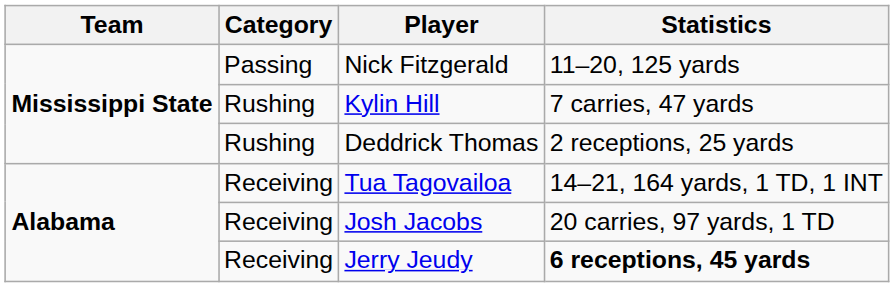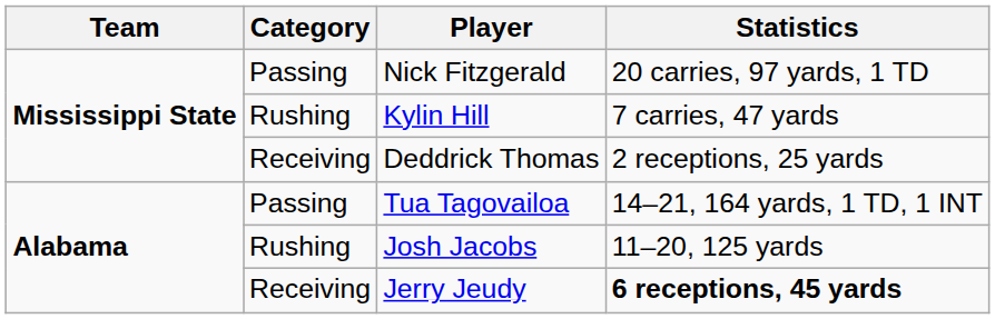Nick Fitzgerald | Statistics: 11–20, 125 yards -> 20 carries, 97 yards, 1 TD
Deddrick Thomas | Category: Rushing -> Receiving
Tua Tagovailoa | Category: Receiving -> Passing
Josh Jacobs | Category: Receiving -> Rushing
Josh Jacobs | Statistics: 20 carries, 97 yards, 1 TD -> 11–20, 125 yards
